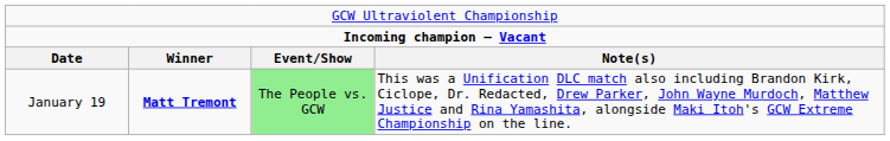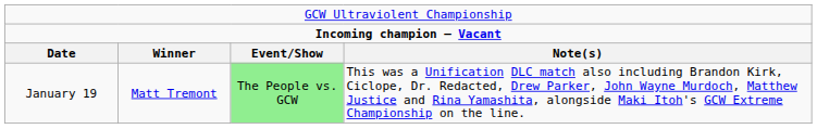January 19 | column 2: bold -> normal
